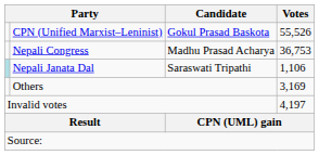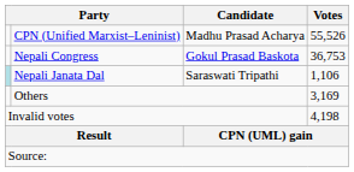CPN (Unified Marxist–Leninist) | Candidate: Gokul Prasad Baskota -> Madhu Prasad Acharya
Nepali Congress | Candidate: Madhu Prasad Acharya -> Gokul Prasad Baskota
Invalid votes | Votes: 4,197 -> 4,198
